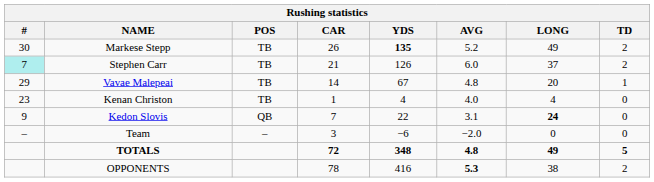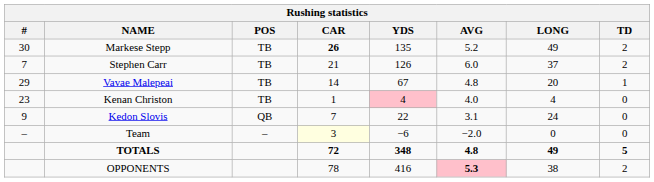Markese Stepp | CAR: normal -> bold
Markese Stepp | YDS: bold -> normal
Stephen Carr | #: paleturquoise background -> no background
Kenan Christon | YDS: no background -> pink background
Kedon Slovis | LONG: bold -> normal
Team | CAR: no background -> lightyellow background
OPPONENTS | AVG: no background -> pink background
